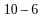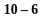row 1 | column 1: normal -> bold
